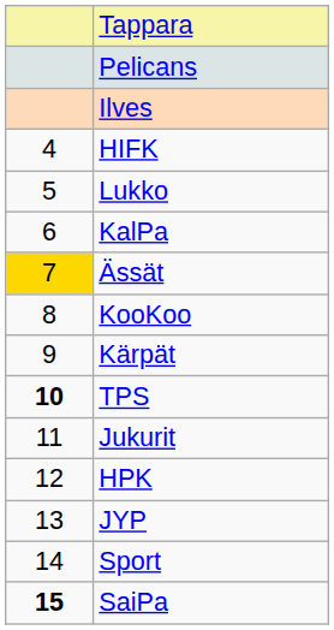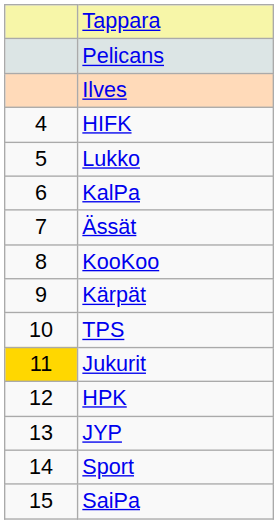Ässät | column 1: gold background -> no background
TPS | column 1: bold -> normal
Jukurit | column 1: no background -> gold background
SaiPa | column 1: bold -> normal
